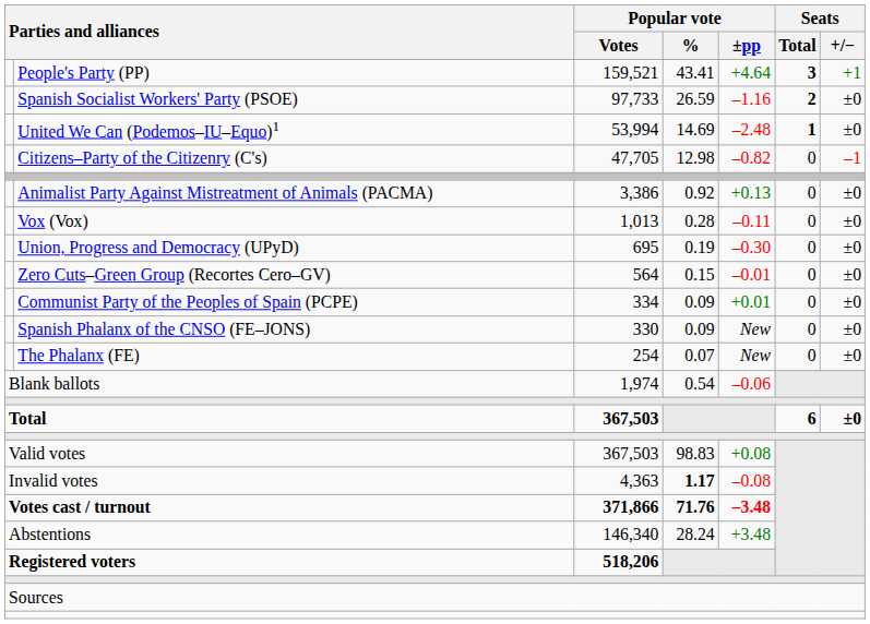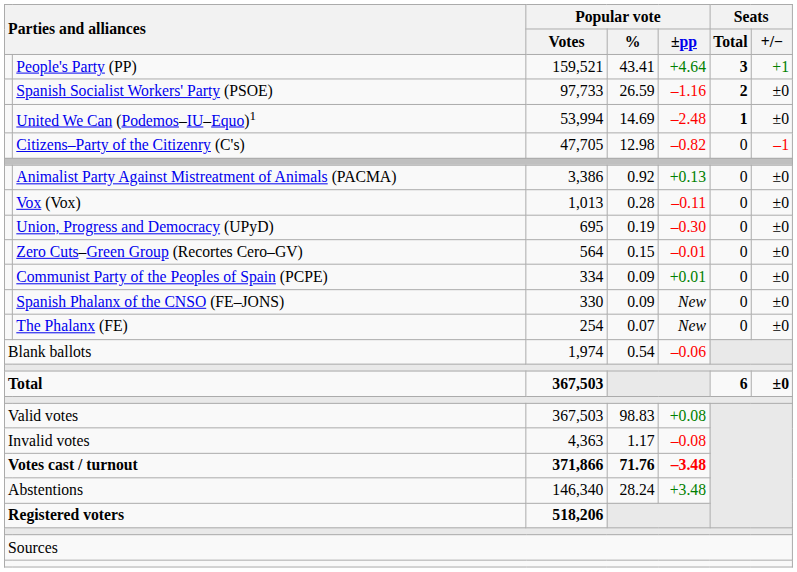Invalid votes | Popular vote / %: bold -> normal
